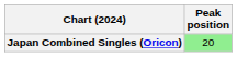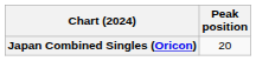row 2 | Peak position: lightgreen background -> no background
